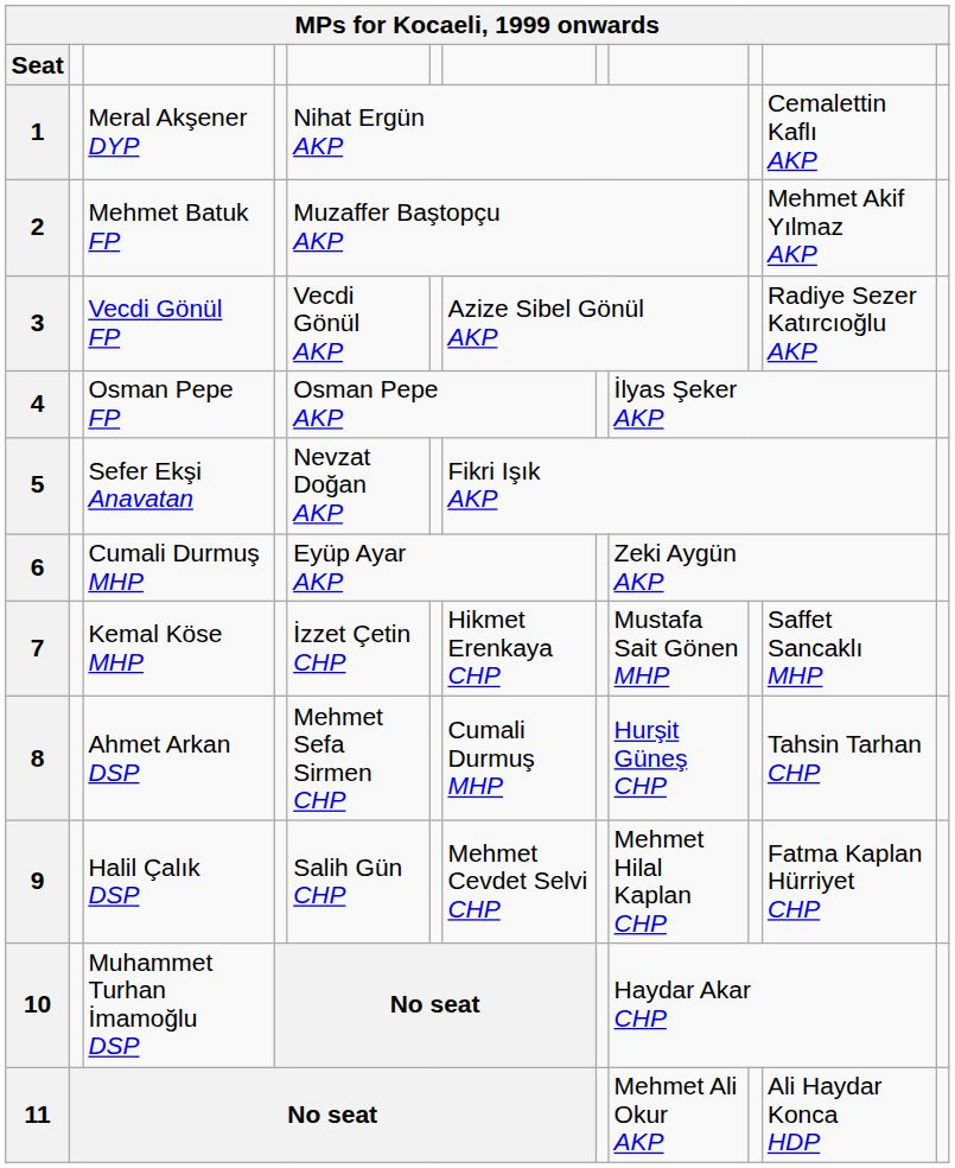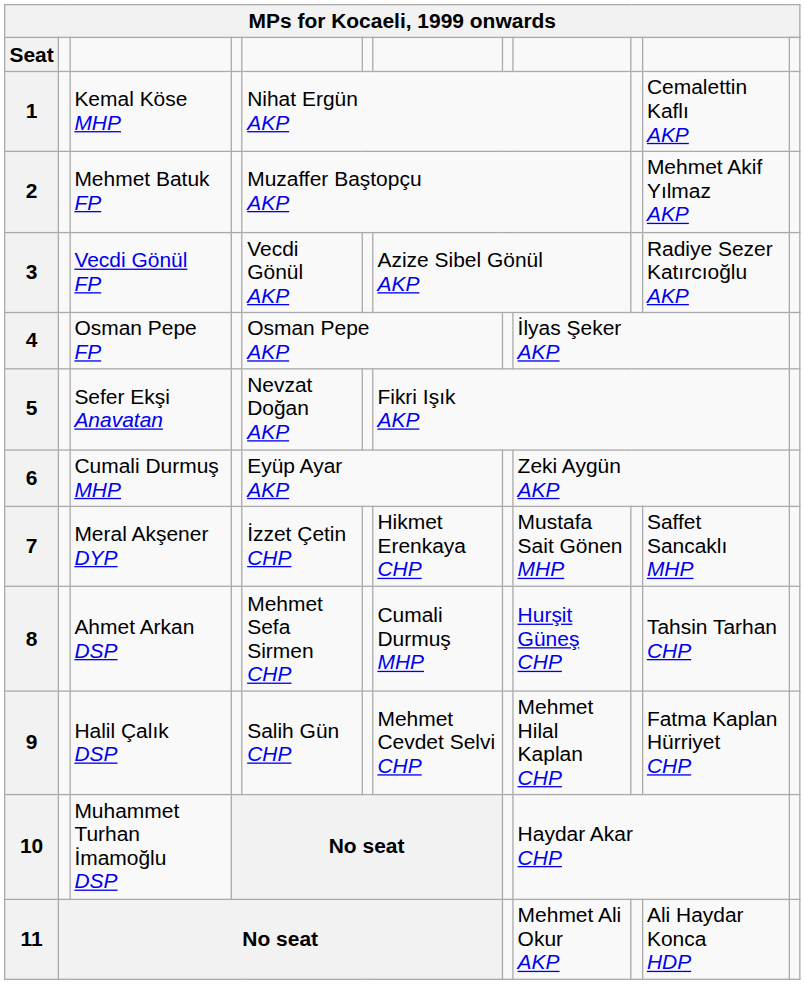1 | column 3: Meral Akşener DYP -> Kemal Köse MHP
7 | column 3: Kemal Köse MHP -> Meral Akşener DYP
